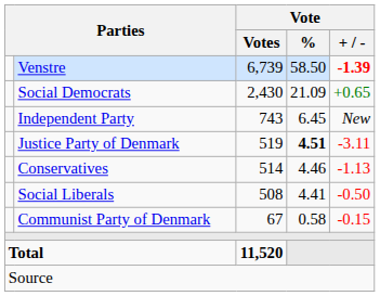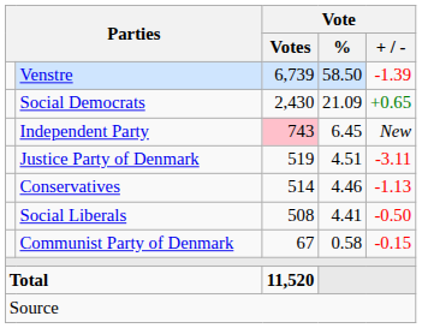Venstre | Vote / + / -: bold -> normal
Independent Party | Vote / Votes: no background -> pink background
Justice Party of Denmark | Vote / %: bold -> normal
